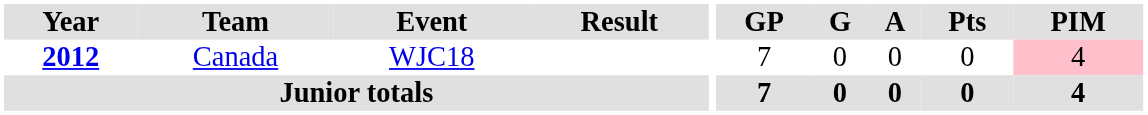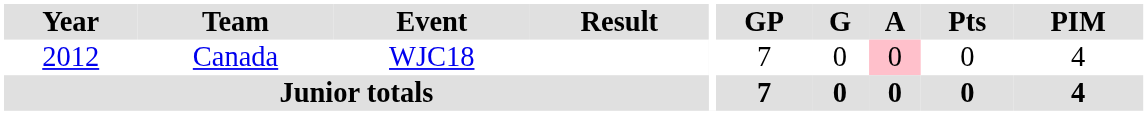Canada | Year: bold -> normal
Canada | A: no background -> pink background
Canada | PIM: pink background -> no background
